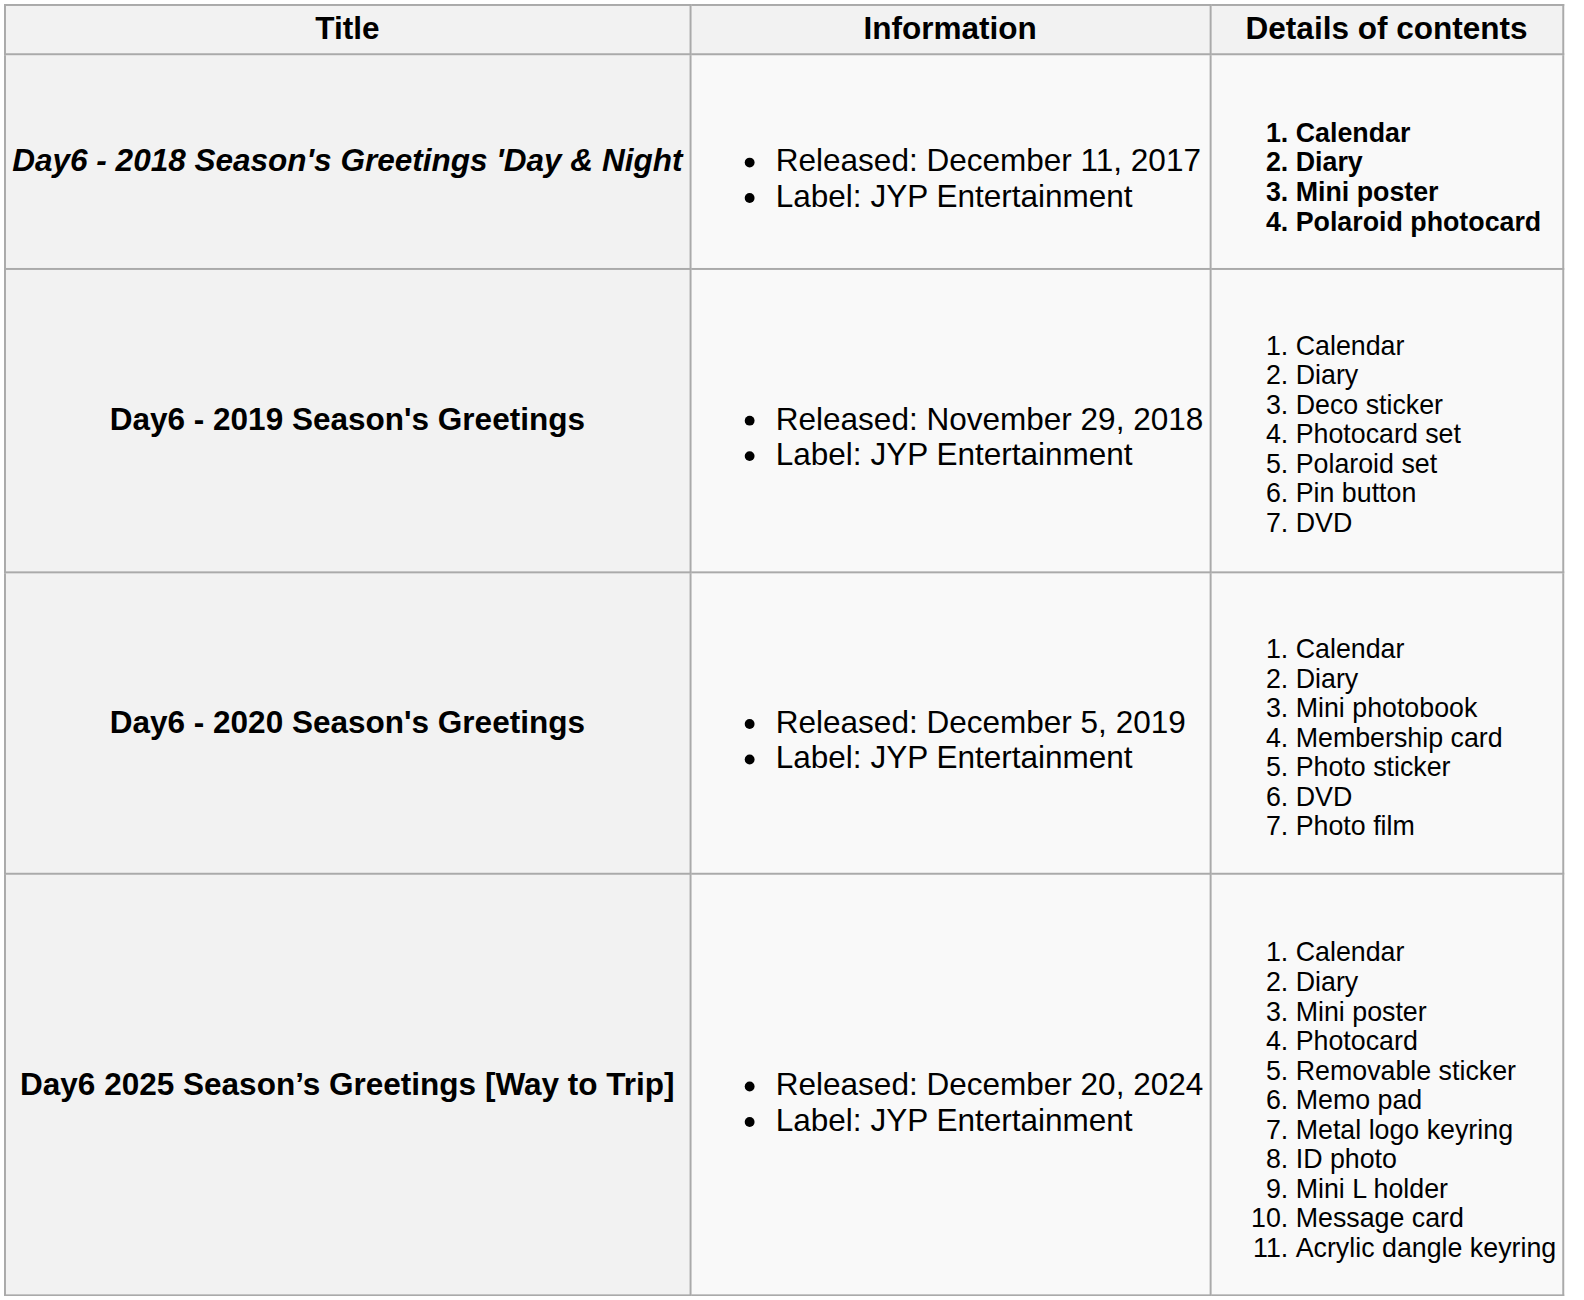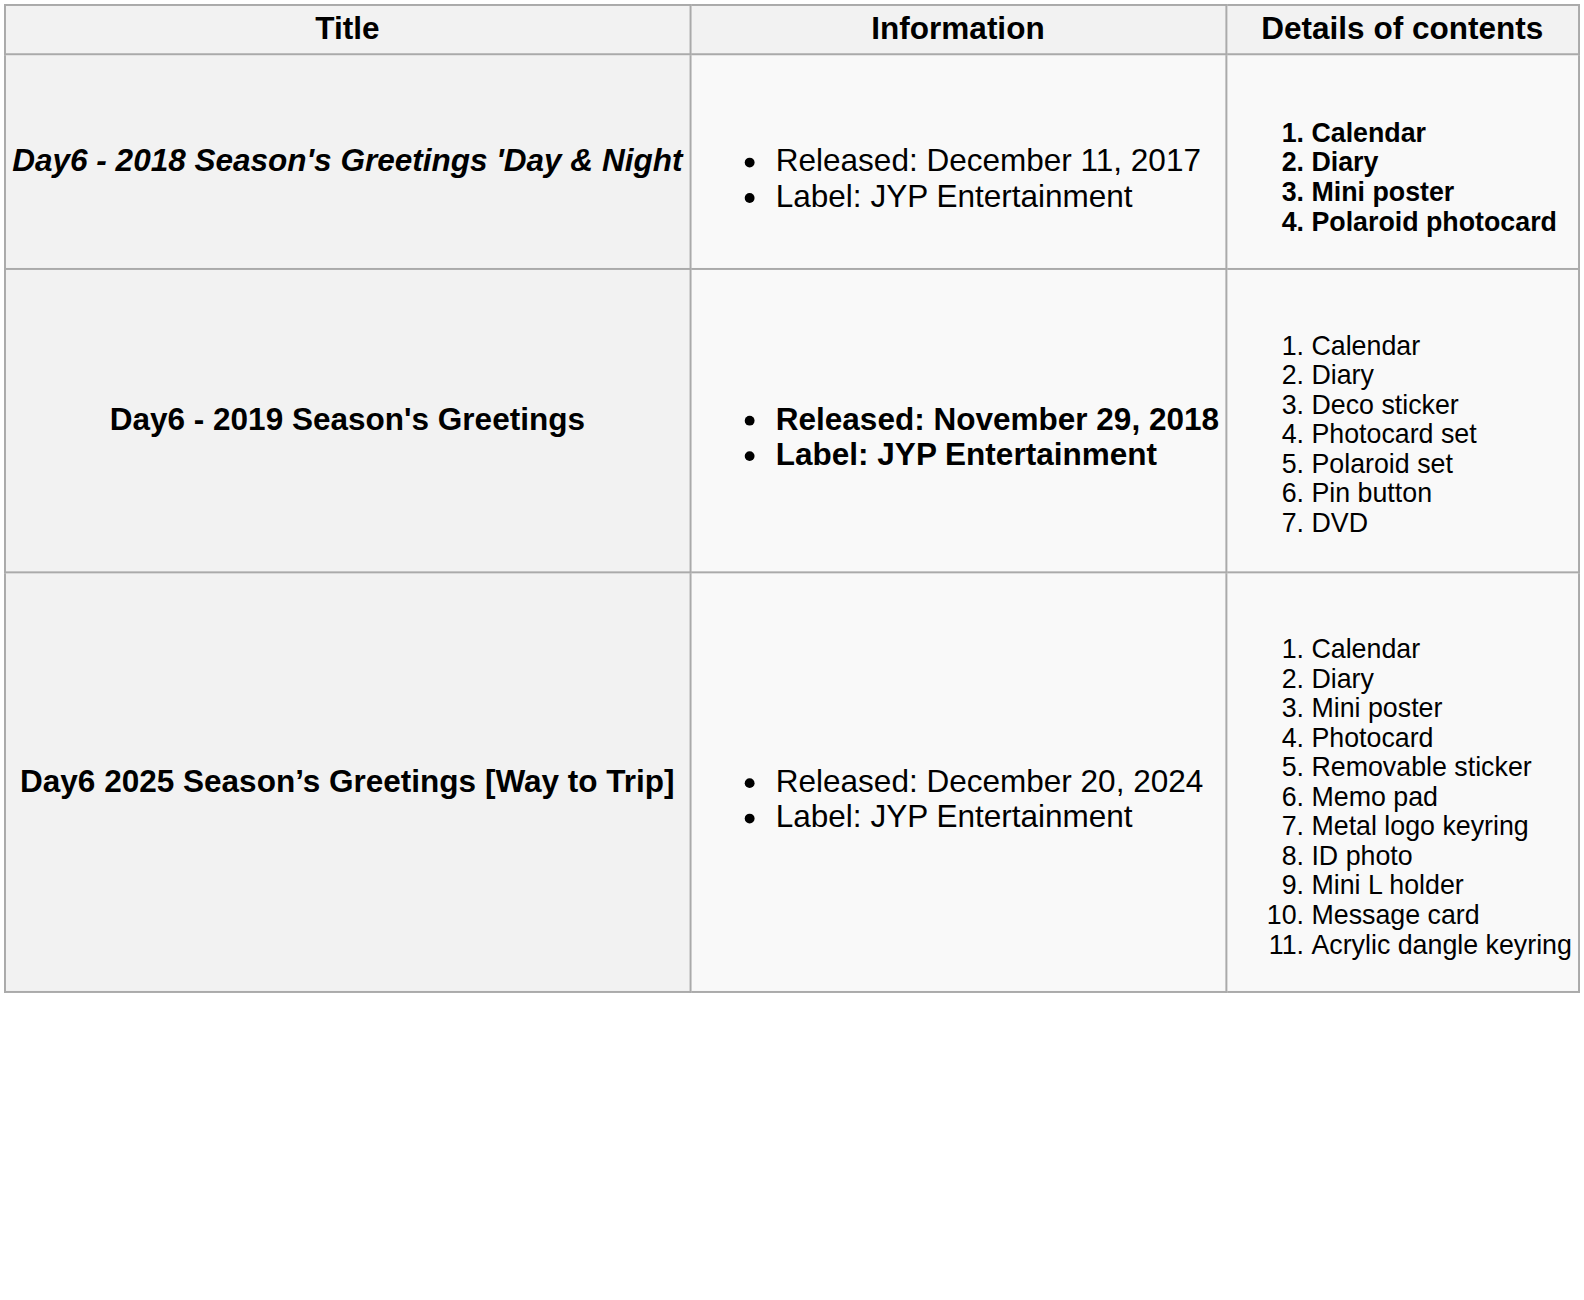Day6 - 2019 Season's Greetings | Information: normal -> bold
- row: Day6 - 2020 Season's Greetings | Released: December 5, 2019 Label: JYP Entertainment | Calendar Diary Mini photobook Membership card Photo sticker DVD Photo film
